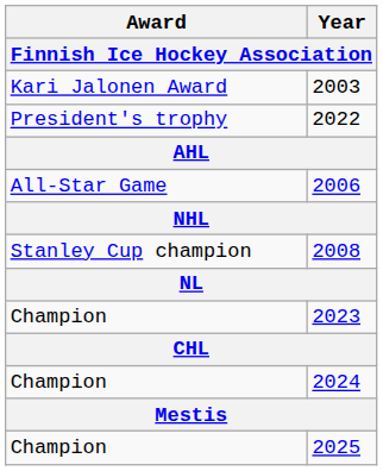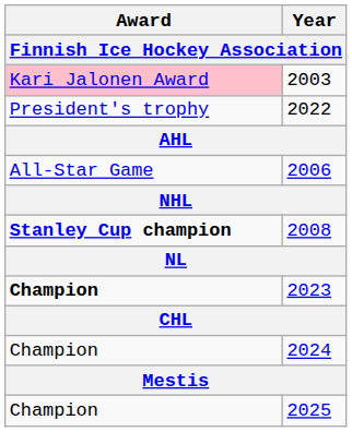2003 | Award: no background -> pink background
2008 | Award: normal -> bold
2023 | Award: normal -> bold
